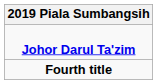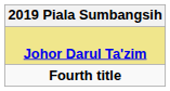row 2 | column 1: no background -> khaki background
